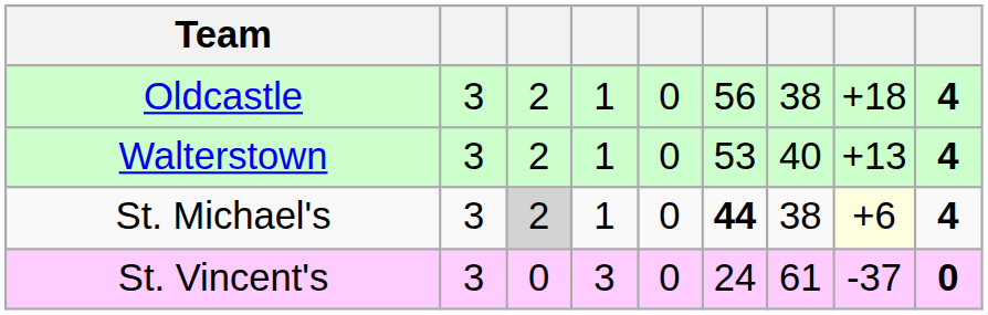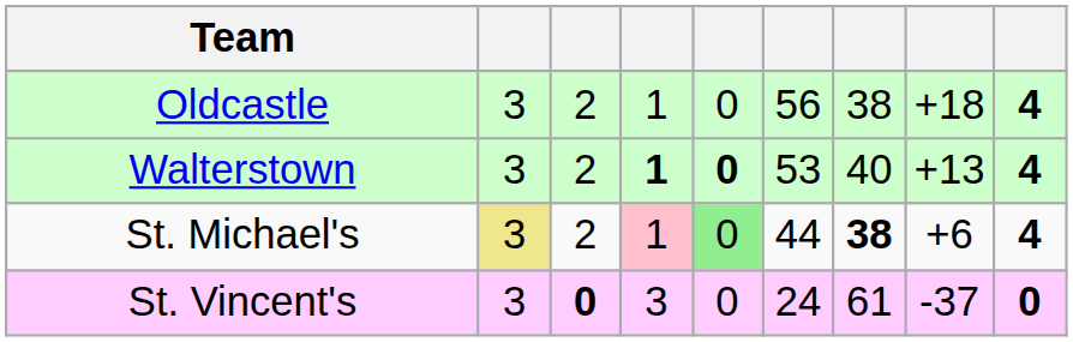Walterstown | column 4: normal -> bold
Walterstown | column 5: normal -> bold
St. Michael's | column 2: no background -> khaki background
St. Michael's | column 3: lightgrey background -> no background
St. Michael's | column 4: no background -> pink background
St. Michael's | column 5: no background -> lightgreen background
St. Michael's | column 6: bold -> normal
St. Michael's | column 7: normal -> bold
St. Michael's | column 8: lightyellow background -> no background
St. Vincent's | column 3: normal -> bold
